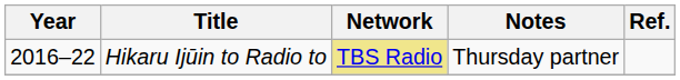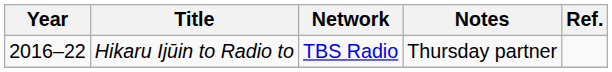Hikaru Ijūin to Radio to | Network: khaki background -> no background
